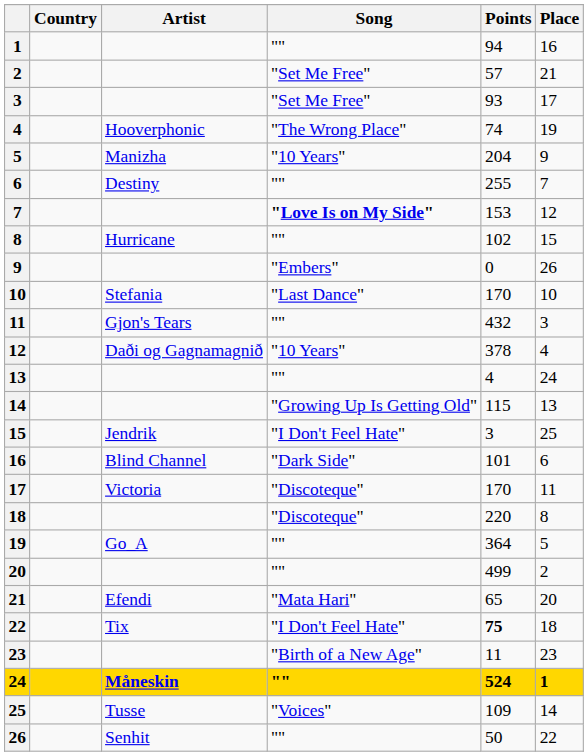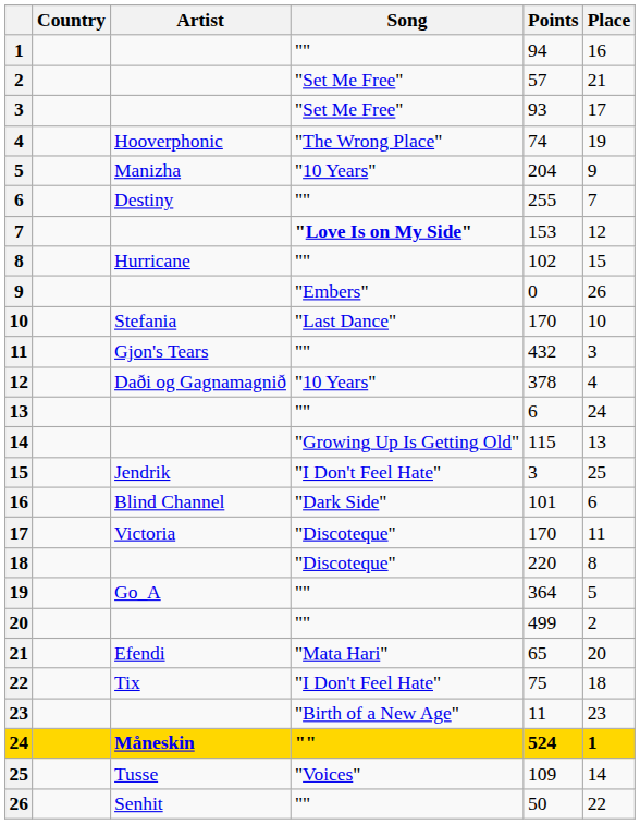row 14 | Points: 4 -> 6
row 23 | Points: bold -> normal
